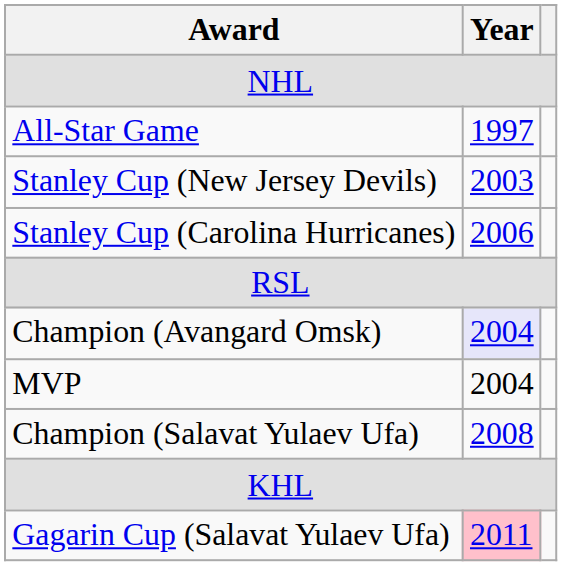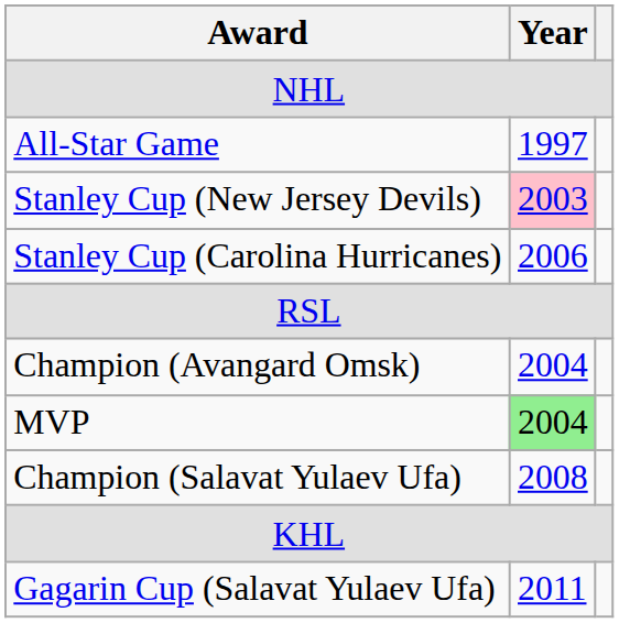Stanley Cup (New Jersey Devils) | Year: no background -> pink background
Champion (Avangard Omsk) | Year: lavender background -> no background
MVP | Year: no background -> lightgreen background
Gagarin Cup (Salavat Yulaev Ufa) | Year: pink background -> no background
